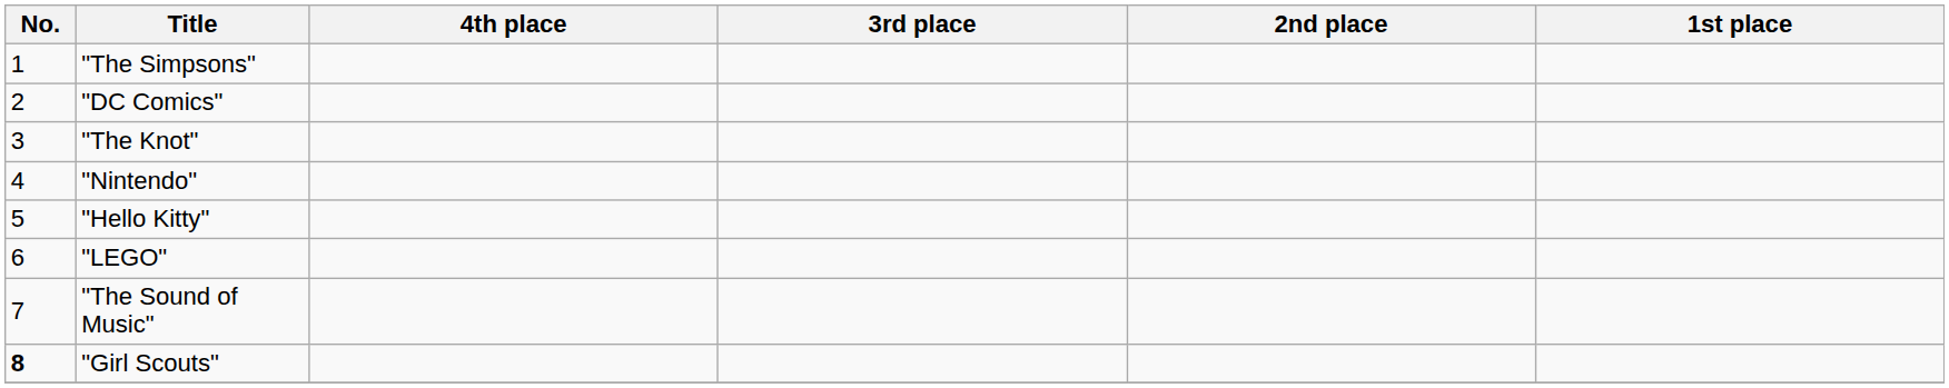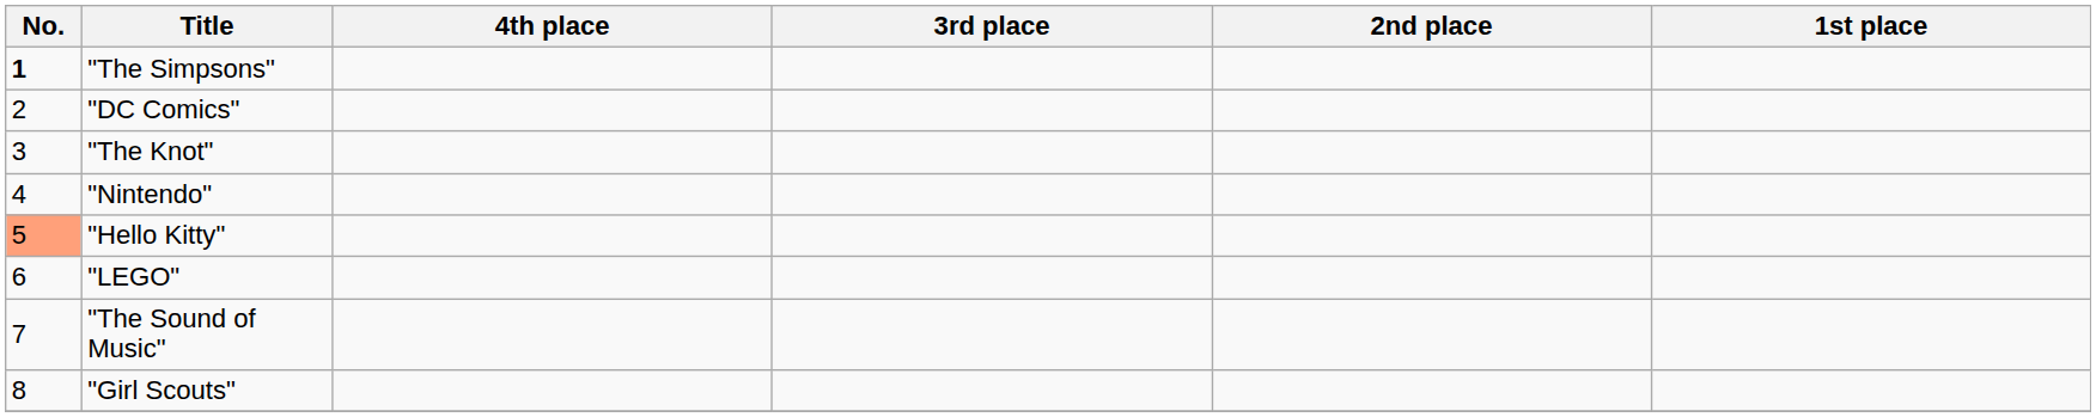"The Simpsons" | No.: normal -> bold
"Hello Kitty" | No.: no background -> lightsalmon background
"Girl Scouts" | No.: bold -> normal
